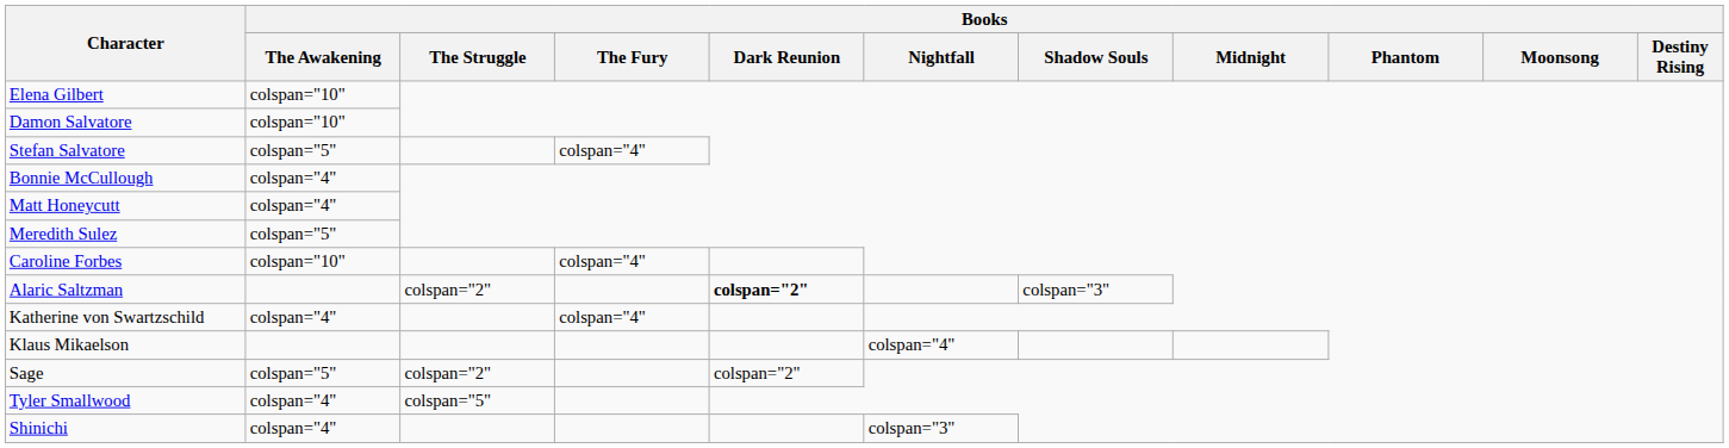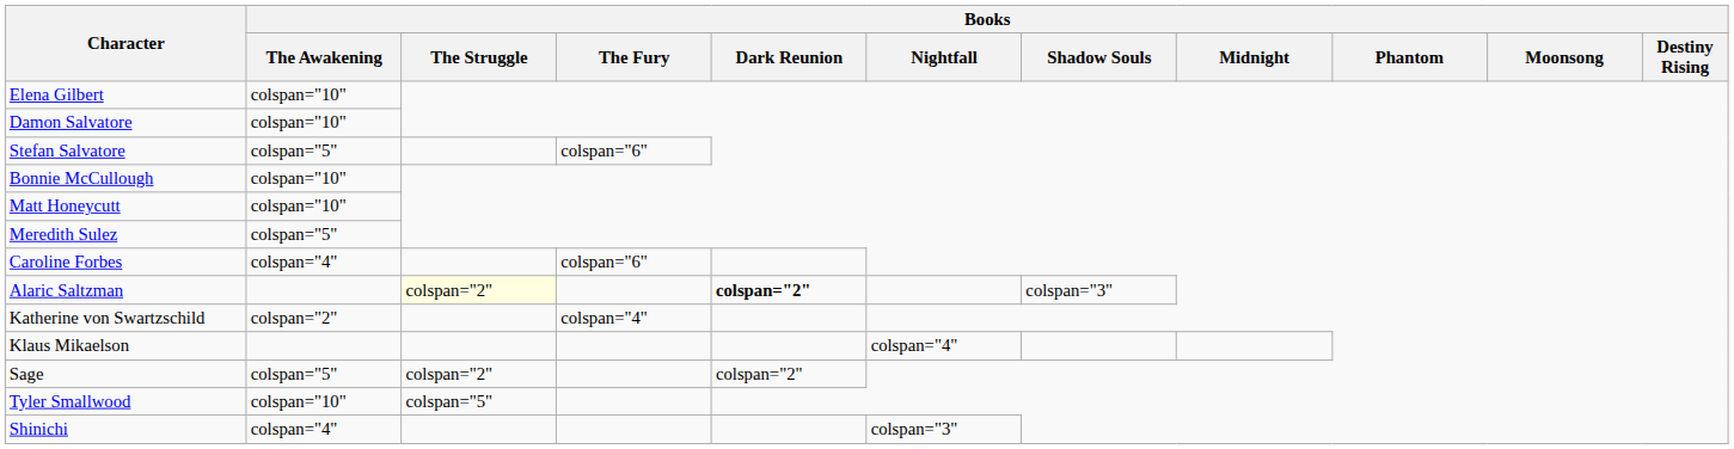Stefan Salvatore | Books / The Fury: colspan="4" -> colspan="6"
Bonnie McCullough | Books / The Awakening: colspan="4" -> colspan="10"
Matt Honeycutt | Books / The Awakening: colspan="4" -> colspan="10"
Caroline Forbes | Books / The Awakening: colspan="10" -> colspan="4"
Caroline Forbes | Books / The Fury: colspan="4" -> colspan="6"
Alaric Saltzman | Books / The Struggle: no background -> lightyellow background
Katherine von Swartzschild | Books / The Awakening: colspan="4" -> colspan="2"
Tyler Smallwood | Books / The Awakening: colspan="4" -> colspan="10"
